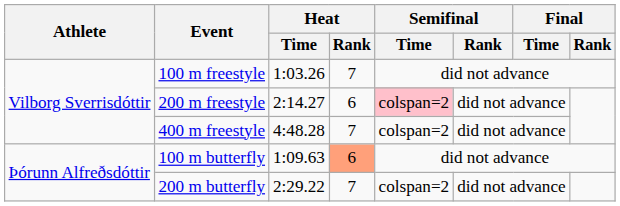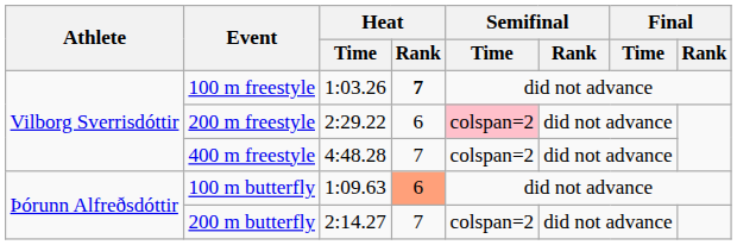100 m freestyle | Heat / Rank: normal -> bold
200 m freestyle | Heat / Time: 2:14.27 -> 2:29.22
200 m butterfly | Heat / Time: 2:29.22 -> 2:14.27
